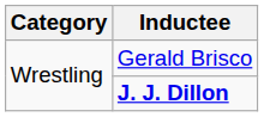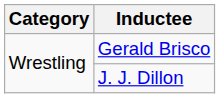J. J. Dillon | Inductee: bold -> normal
